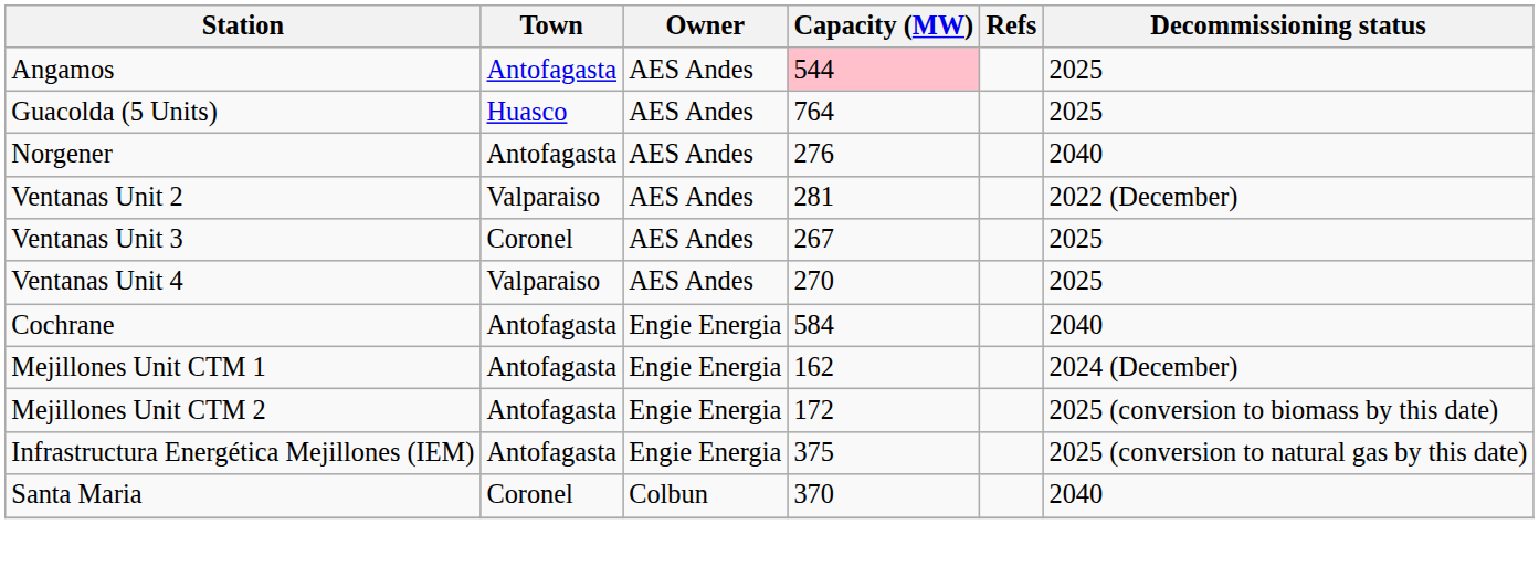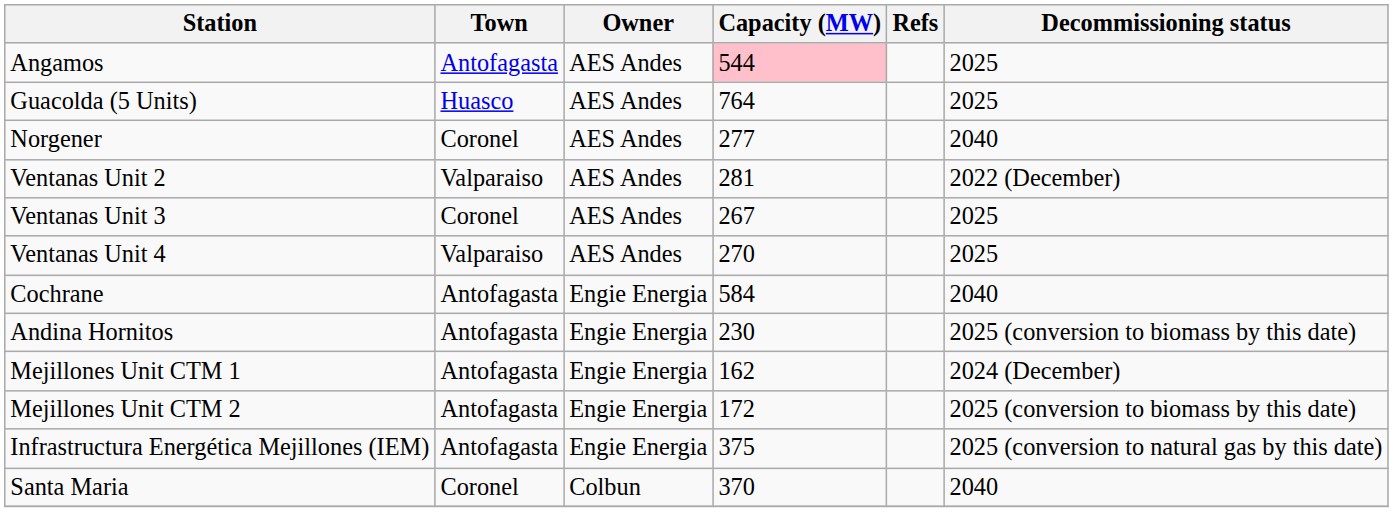Norgener | Town: Antofagasta -> Coronel
Norgener | Capacity (MW): 276 -> 277
+ row: Andina Hornitos | Antofagasta | Engie Energia | 230 | 2025 (conversion to biomass by this date)
